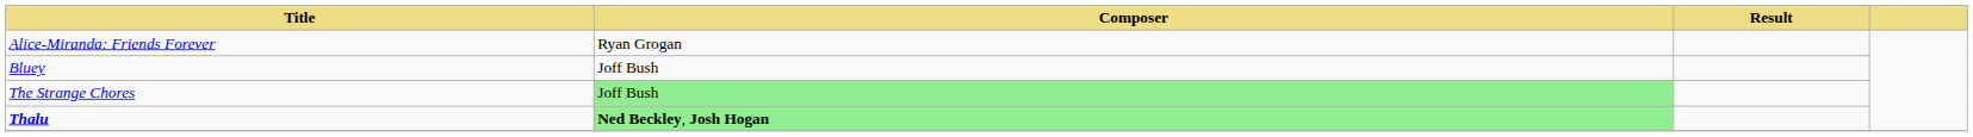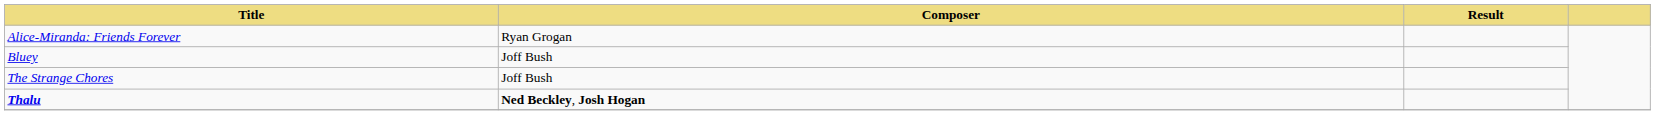The Strange Chores | Composer: lightgreen background -> no background
Thalu | Composer: lightgreen background -> no background
